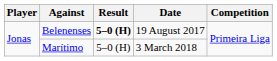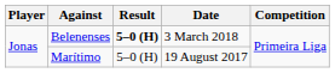Belenenses | Date: 19 August 2017 -> 3 March 2018
Marítimo | Date: 3 March 2018 -> 19 August 2017
